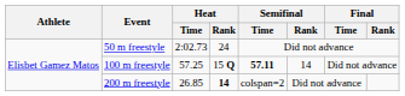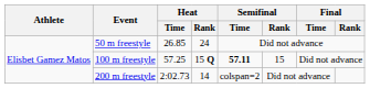50 m freestyle | Heat / Time: 2:02.73 -> 26.85
100 m freestyle | Semifinal / Rank: 14 -> 15
200 m freestyle | Heat / Time: 26.85 -> 2:02.73
200 m freestyle | Heat / Rank: bold -> normal
